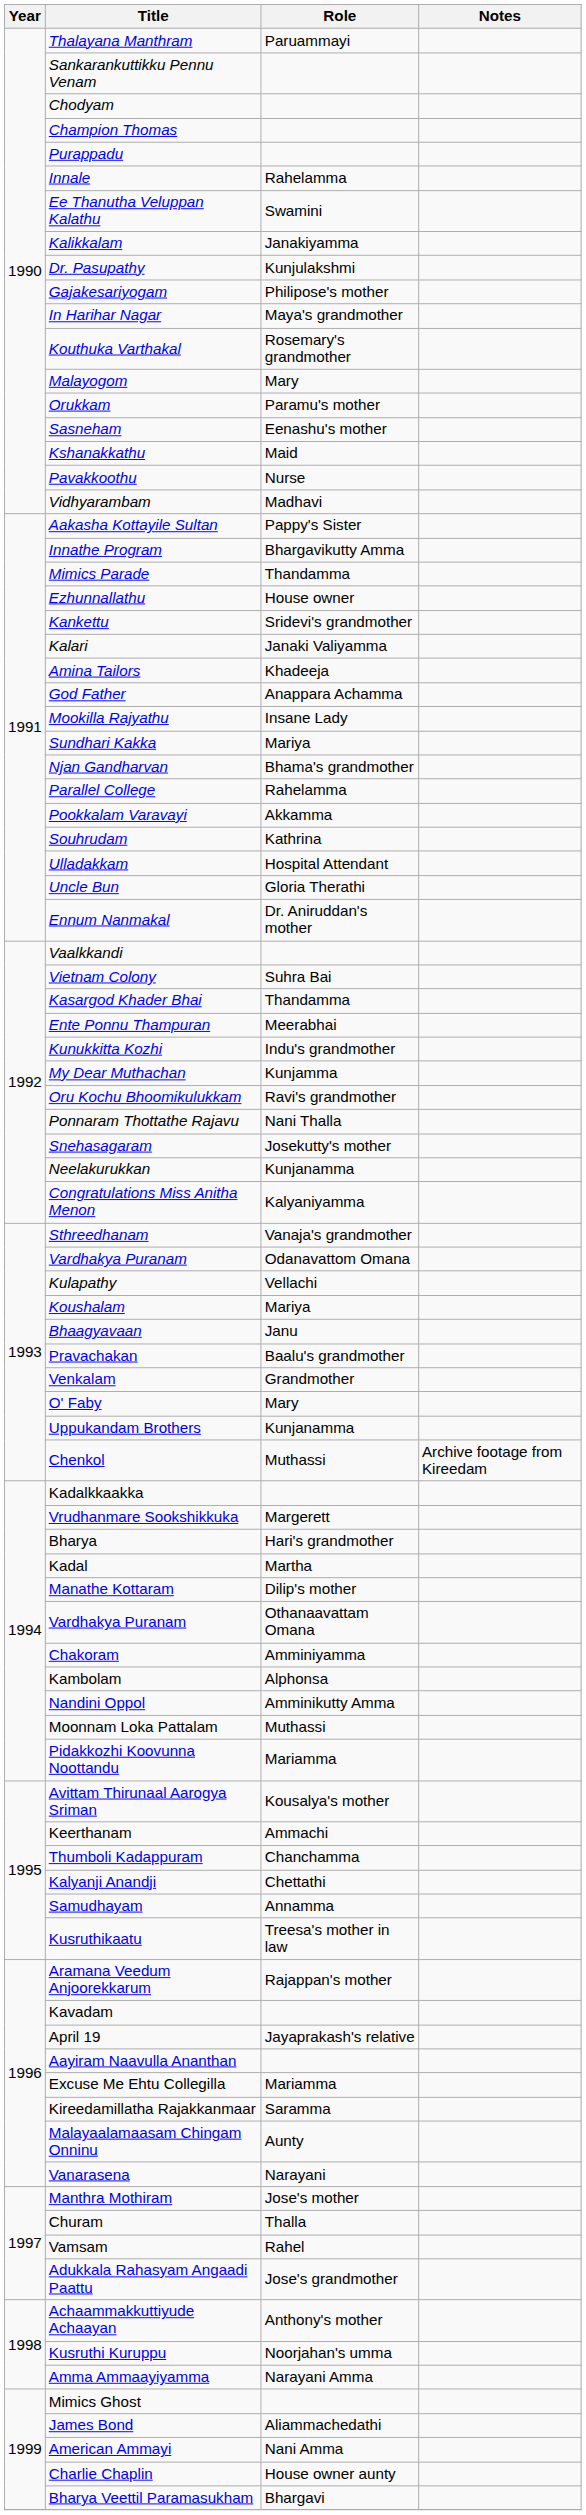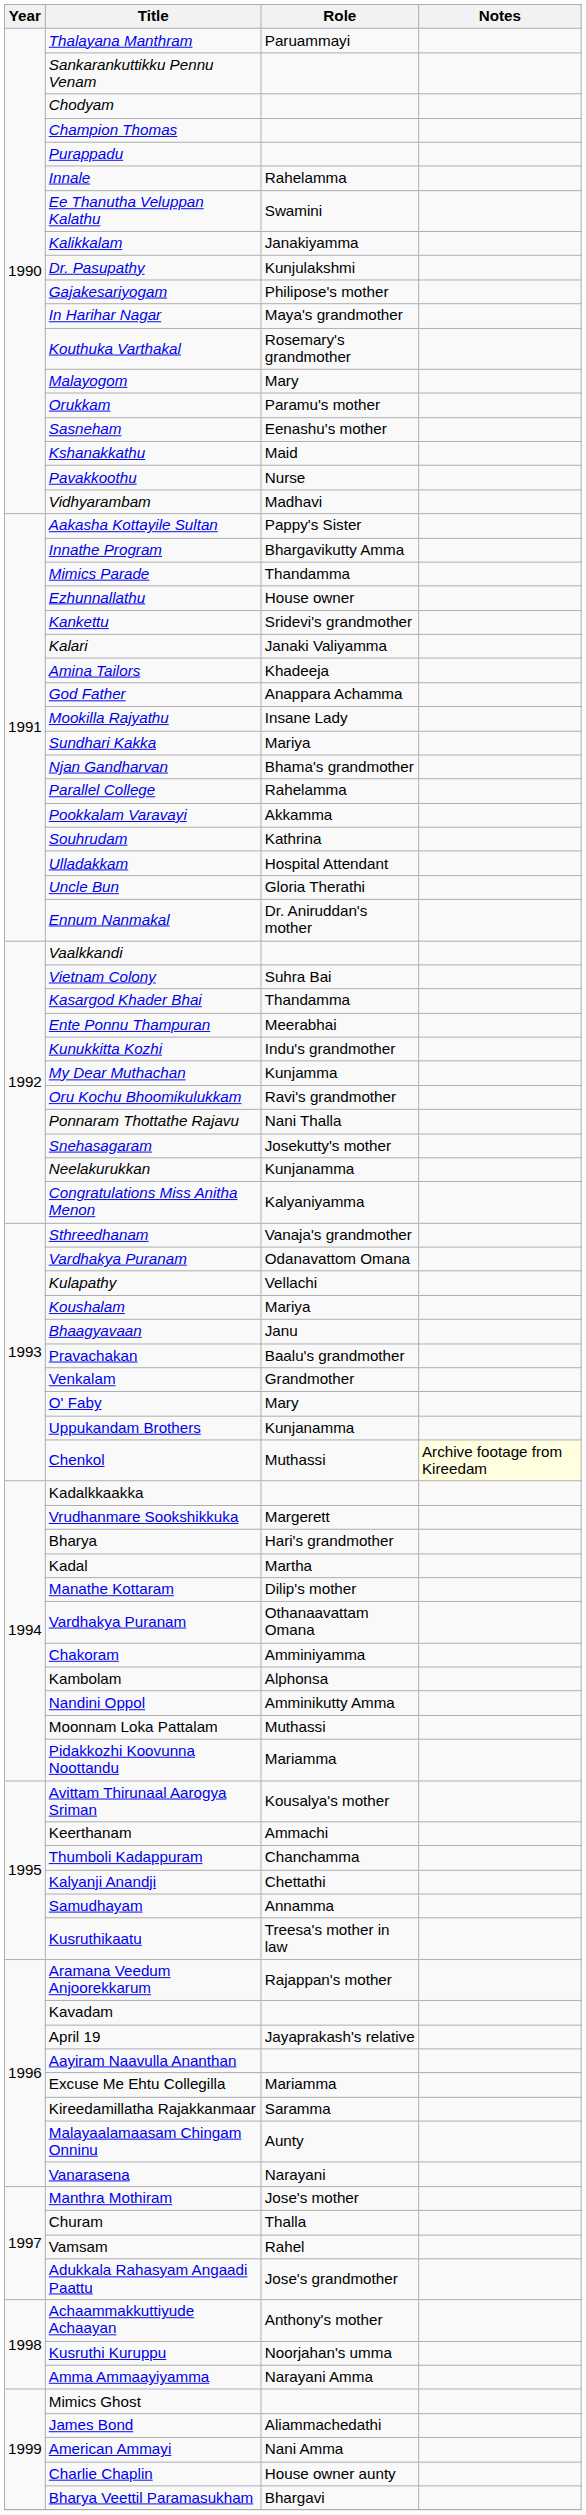Chenkol | Notes: no background -> lightyellow background
